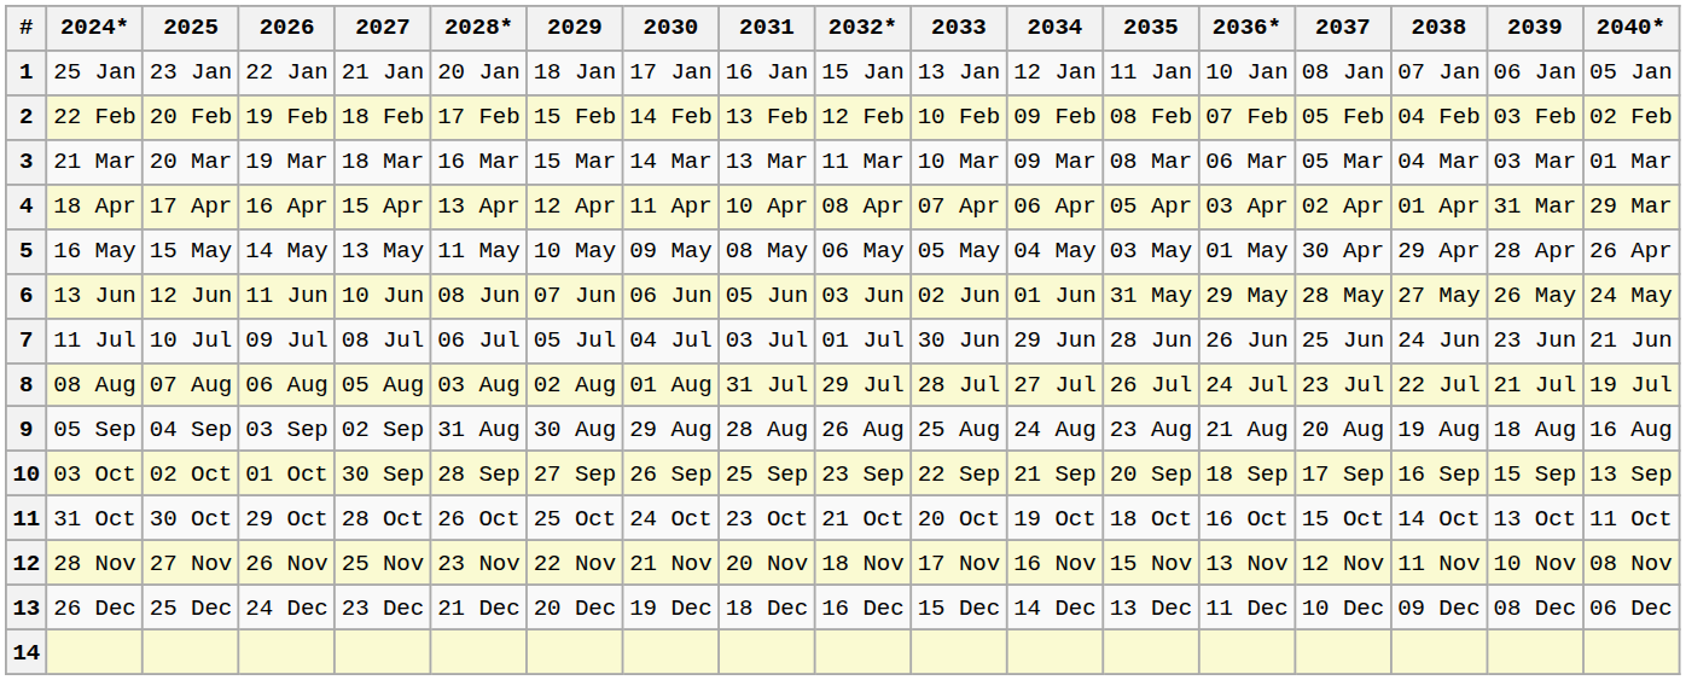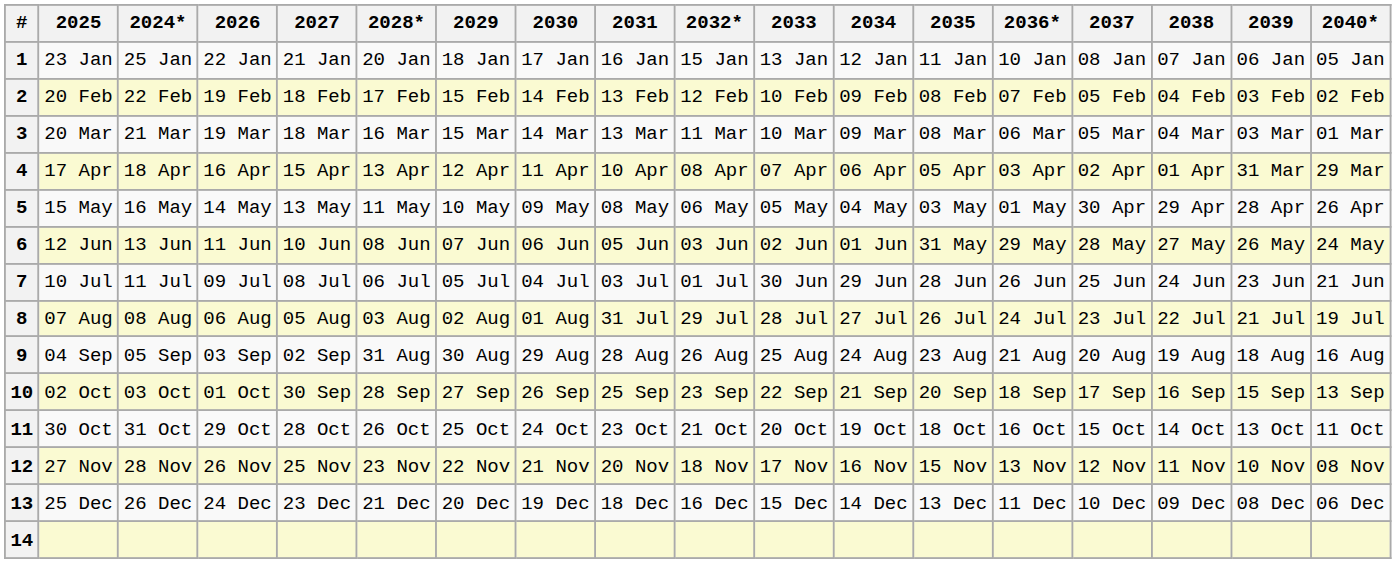columns swapped: 2024* <-> 2025
